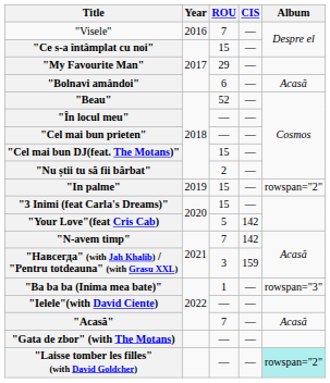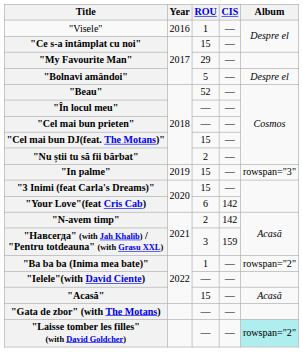"Visele" | ROU: 7 -> 1
"Bolnavi amândoi" | ROU: 6 -> 5
"Bolnavi amândoi" | Album: Acasă -> Despre el
"In palme" | Album: rowspan="2" -> rowspan="3"
"Your Love"(feat Cris Cab) | ROU: 5 -> 6
"N-avem timp" | ROU: 7 -> 2
"Ba ba ba (Inima mea bate)" | Album: rowspan="3" -> rowspan="2"
"Acasă" | ROU: 7 -> 15
